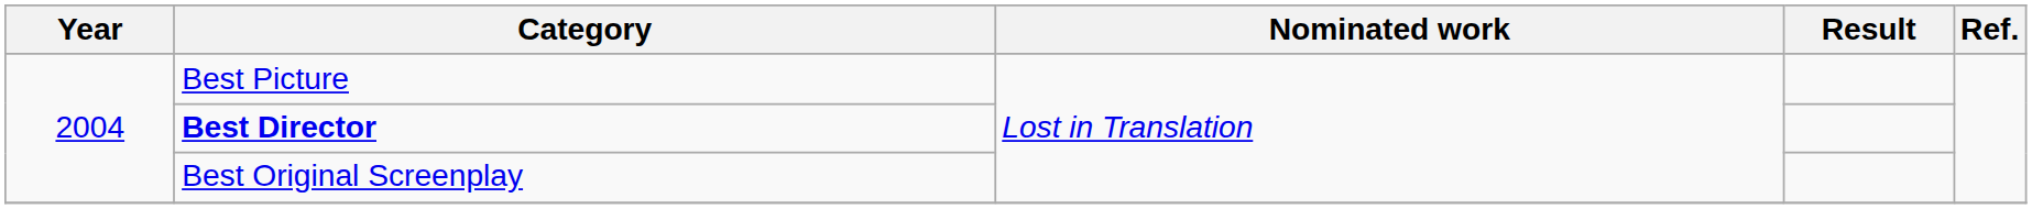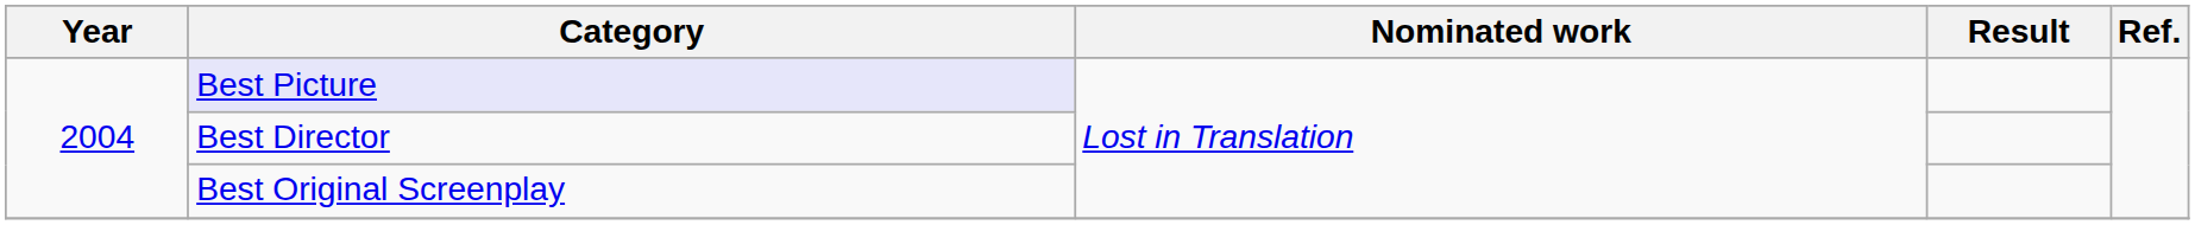Best Picture | Category: no background -> lavender background
Best Director | Category: bold -> normal
